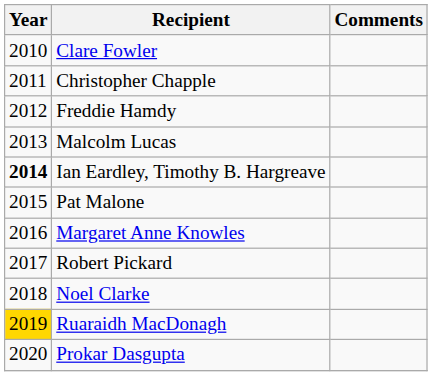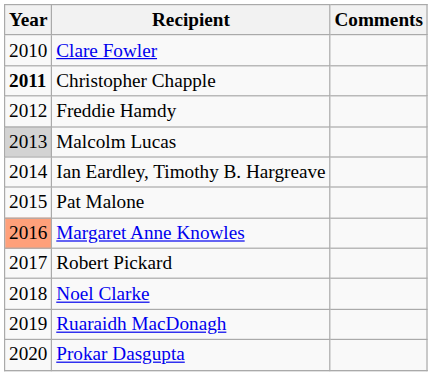Christopher Chapple | Year: normal -> bold
Malcolm Lucas | Year: no background -> lightgrey background
Ian Eardley, Timothy B. Hargreave | Year: bold -> normal
Margaret Anne Knowles | Year: no background -> lightsalmon background
Ruaraidh MacDonagh | Year: gold background -> no background
